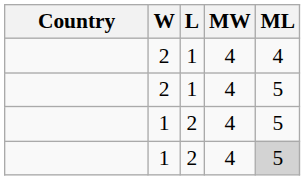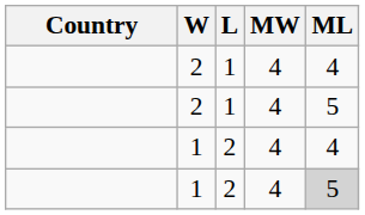row 4 | ML: 5 -> 4
